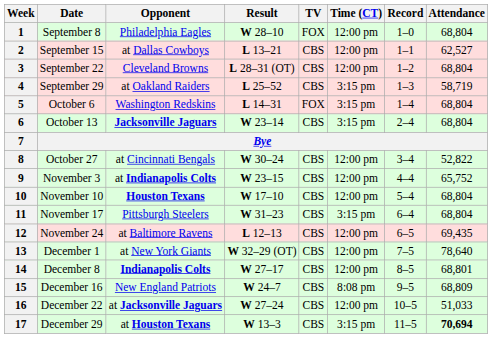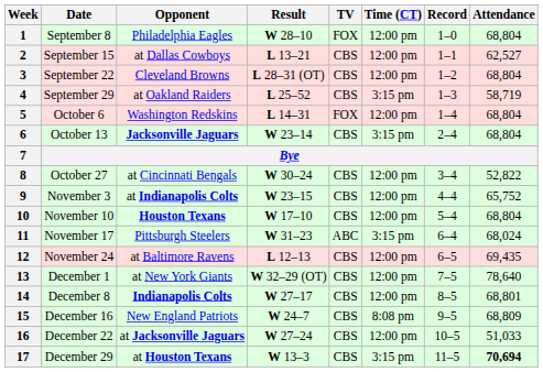5 | Time (CT): 3:15 pm -> 12:00 pm
11 | TV: CBS -> ABC
11 | Attendance: 68,804 -> 68,024
